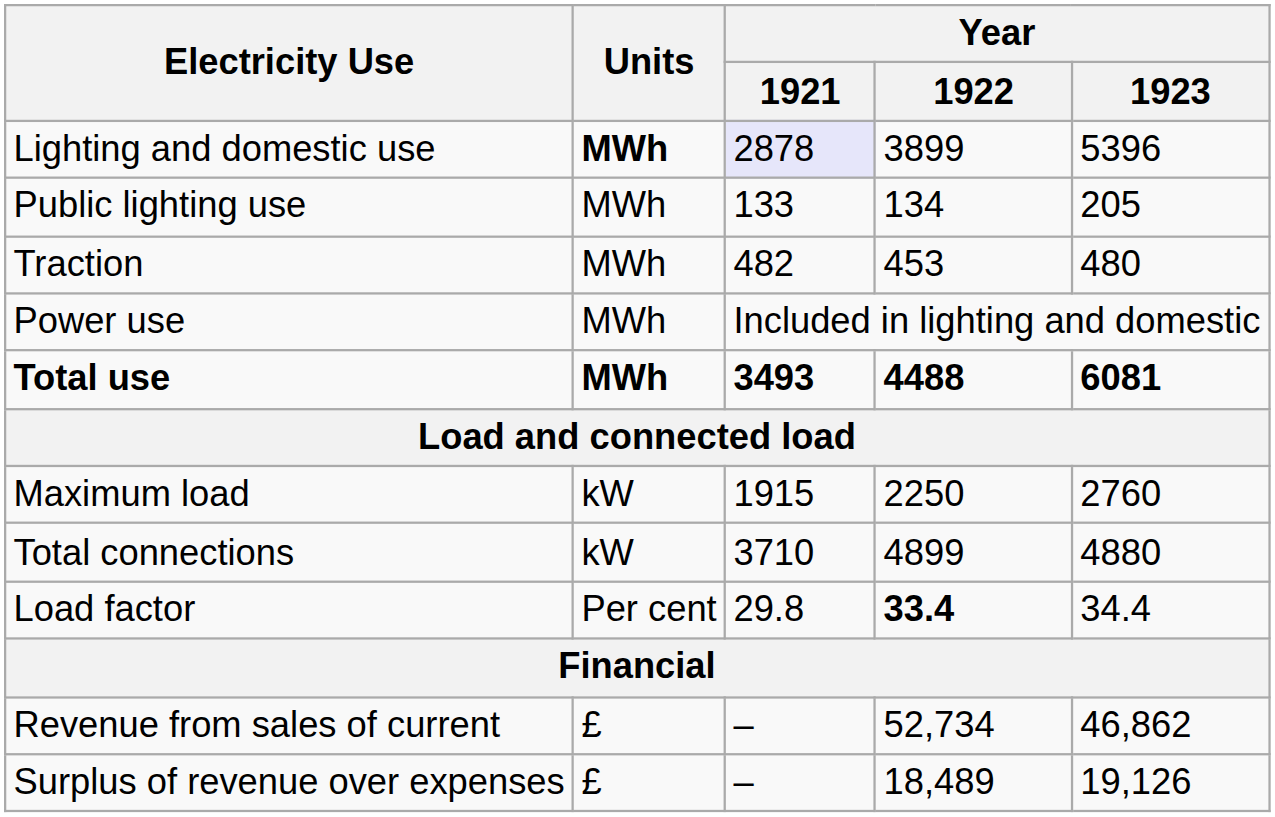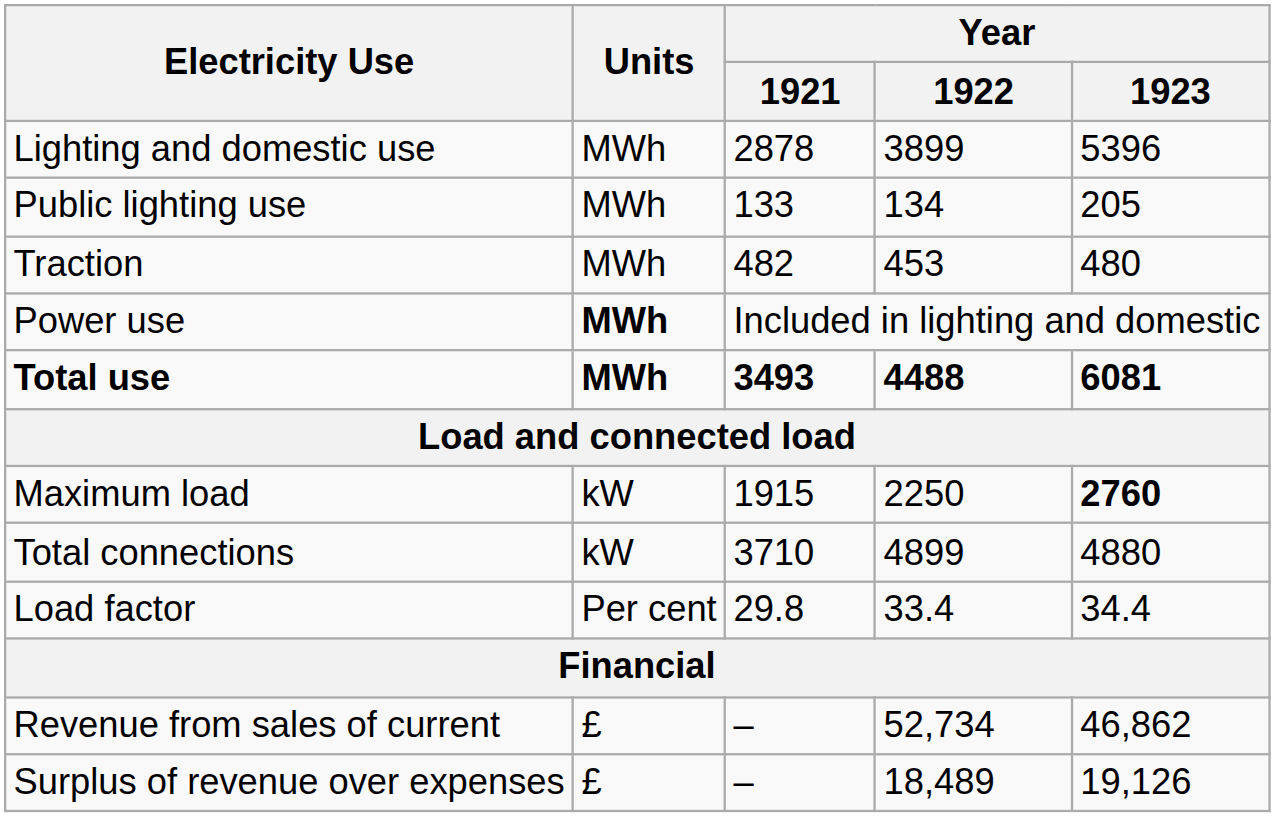Lighting and domestic use | Units: bold -> normal
Lighting and domestic use | Year / 1921: lavender background -> no background
Power use | Units: normal -> bold
Maximum load | Year / 1923: normal -> bold
Load factor | Year / 1922: bold -> normal
